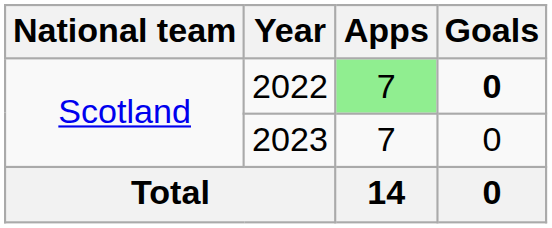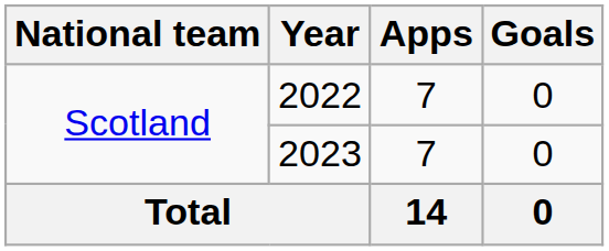2022 | Apps: lightgreen background -> no background
2022 | Goals: bold -> normal
